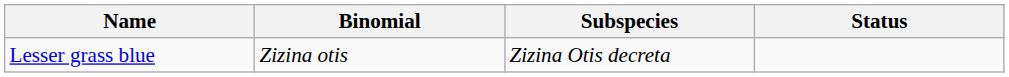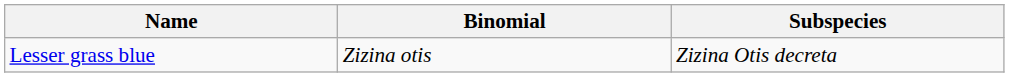- column: Status
